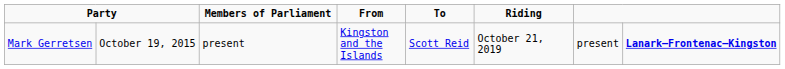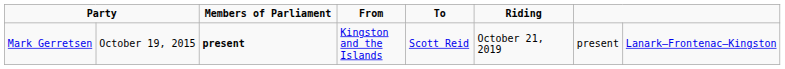Mark Gerretsen | Members of Parliament: normal -> bold
Mark Gerretsen | column 8: bold -> normal
